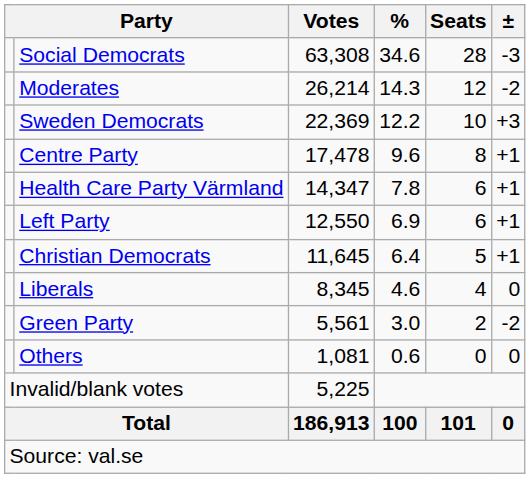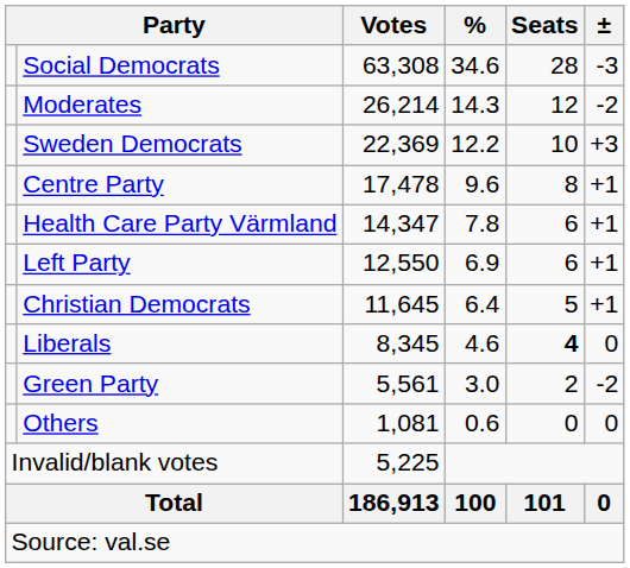Liberals | Seats: normal -> bold
